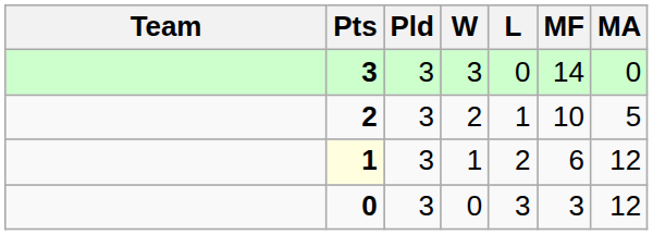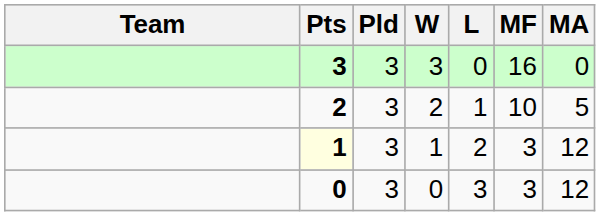row 2 | MF: 14 -> 16
row 4 | MF: 6 -> 3
